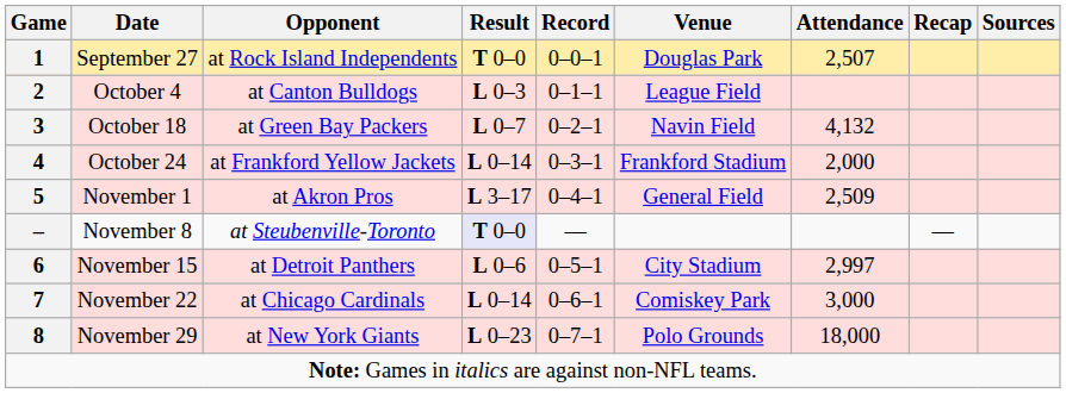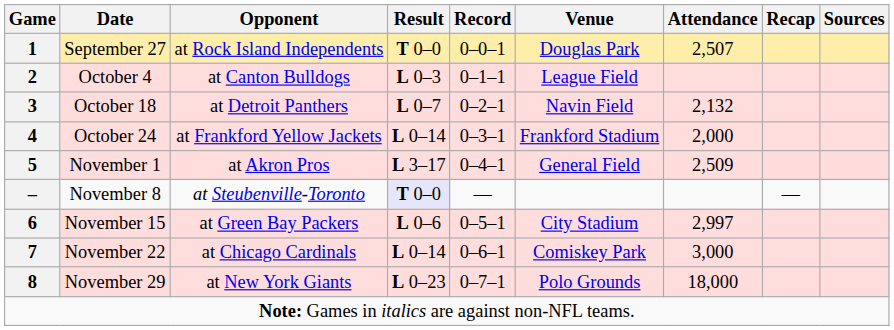3 | Opponent: at Green Bay Packers -> at Detroit Panthers
3 | Attendance: 4,132 -> 2,132
6 | Opponent: at Detroit Panthers -> at Green Bay Packers
